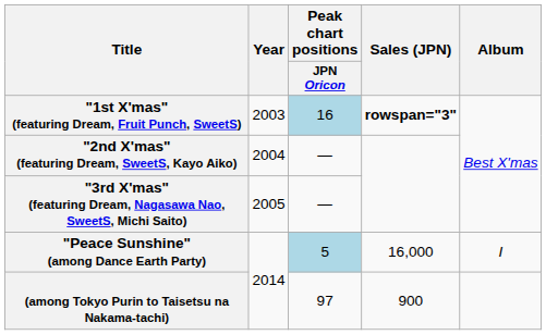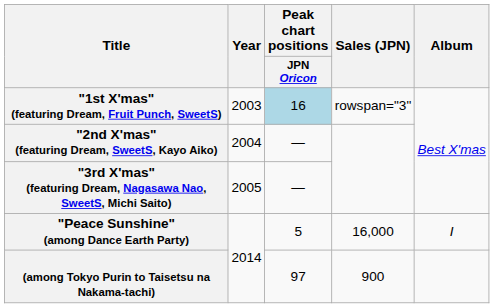"1st X'mas" (featuring Dream, Fruit Punch, SweetS) | Sales (JPN): bold -> normal
"Peace Sunshine" (among Dance Earth Party) | Peak chart positions / JPN Oricon: lightblue background -> no background
